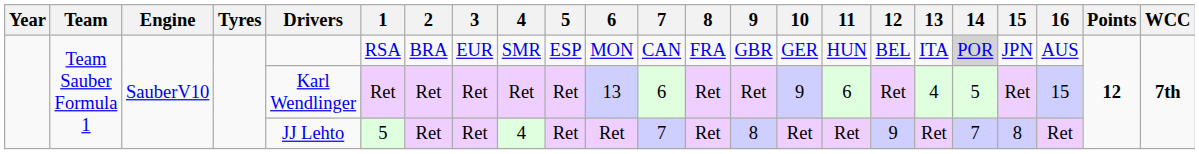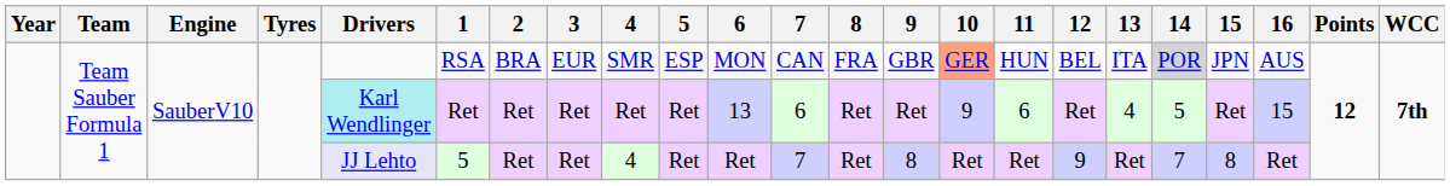row 2 | 10: no background -> lightsalmon background
row 3 | Drivers: no background -> paleturquoise background
row 4 | Drivers: no background -> lavender background
